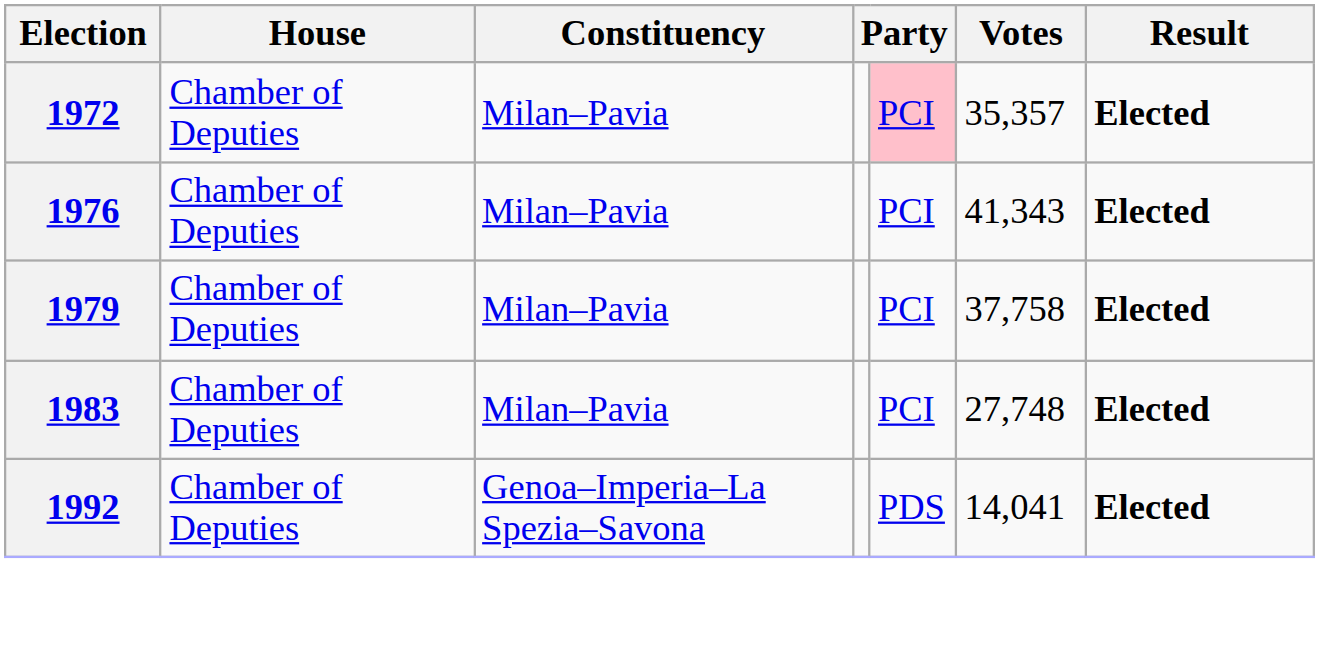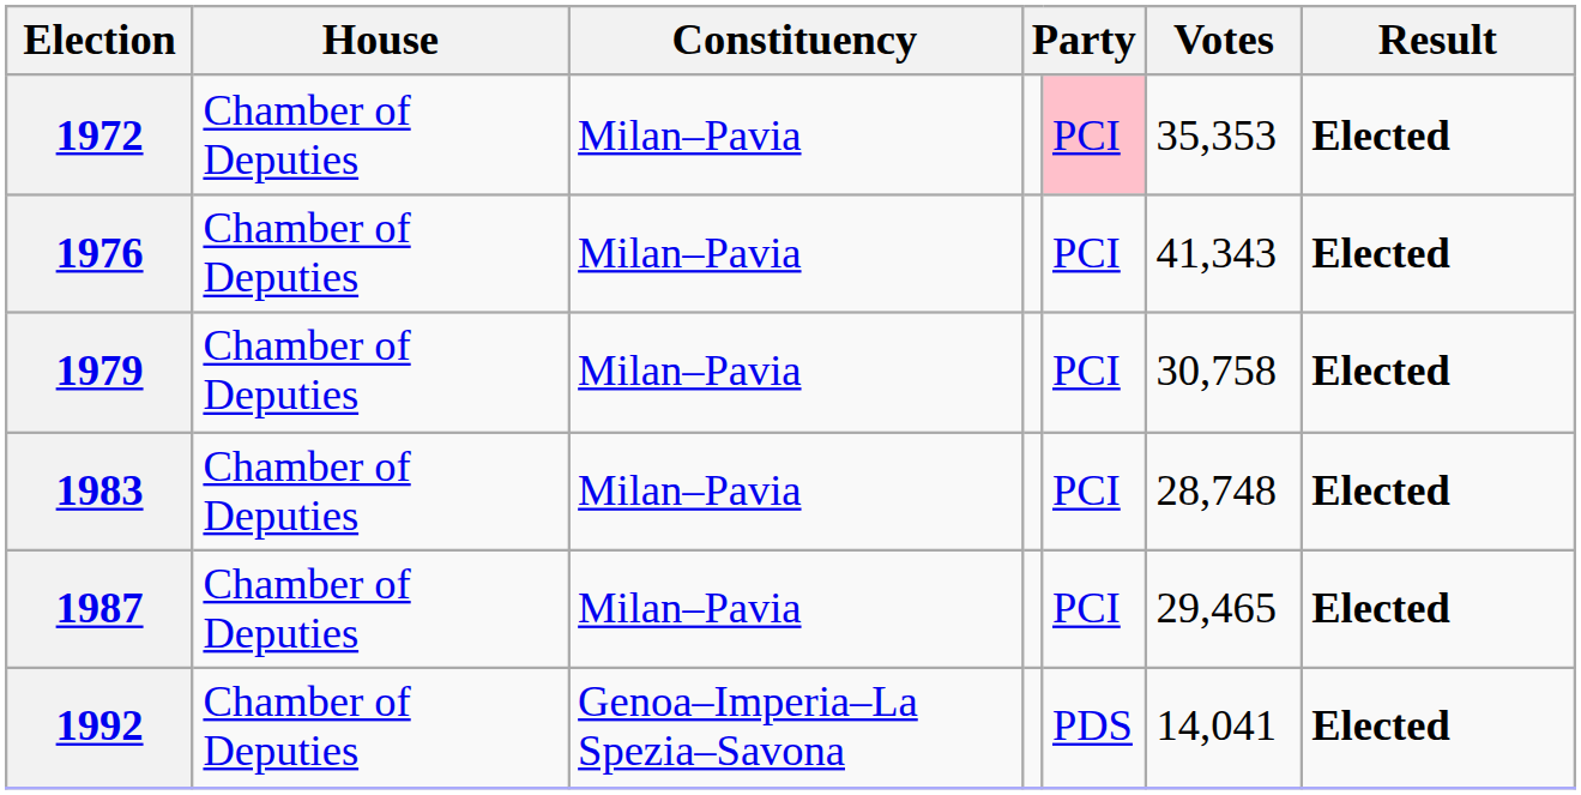1972 | Votes: 35,357 -> 35,353
1979 | Votes: 37,758 -> 30,758
1983 | Votes: 27,748 -> 28,748
+ row: 1987 | Chamber of Deputies | Milan–Pavia | PCI | 29,465 | Elected
